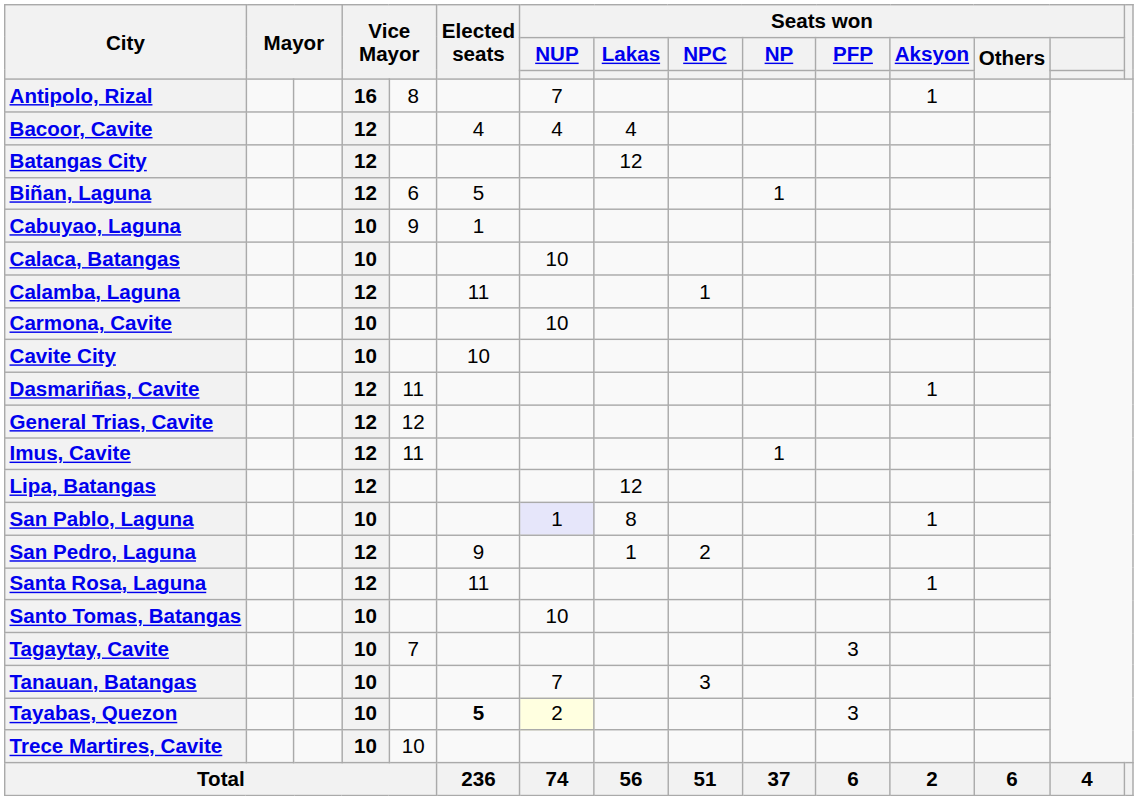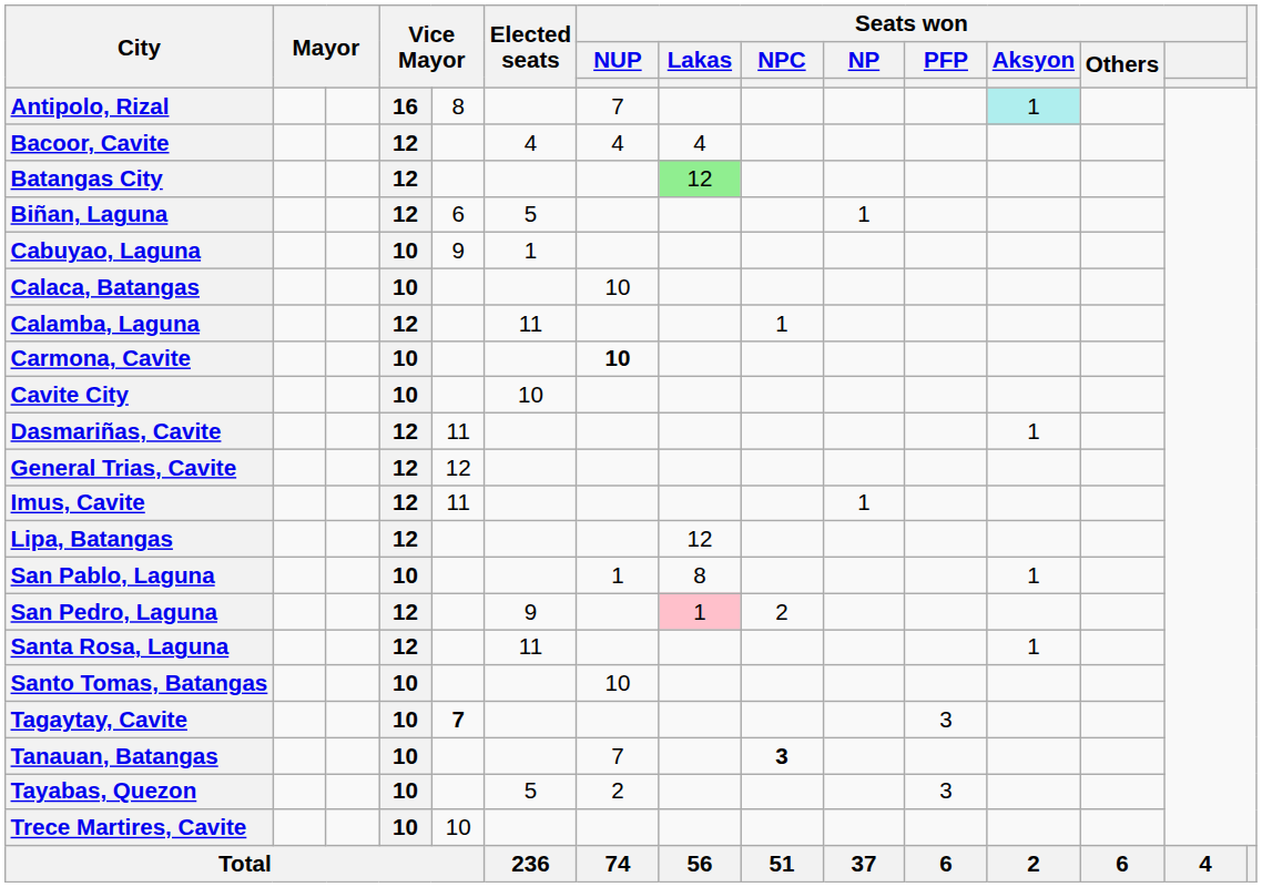Antipolo, Rizal | Seats won / Aksyon: no background -> paleturquoise background
Batangas City | Seats won / Lakas: no background -> lightgreen background
Carmona, Cavite | Seats won / NUP: normal -> bold
San Pablo, Laguna | Seats won / NUP: lavender background -> no background
San Pedro, Laguna | Seats won / Lakas: no background -> pink background
Tagaytay, Cavite | column 5: normal -> bold
Tanauan, Batangas | Seats won / NPC: normal -> bold
Tayabas, Quezon | Elected seats: bold -> normal
Tayabas, Quezon | Seats won / NUP: lightyellow background -> no background
